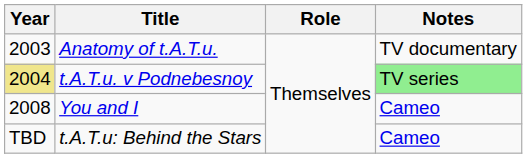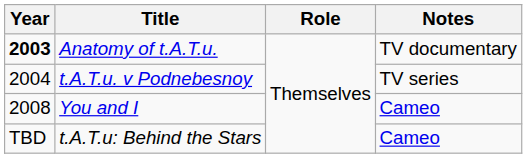Anatomy of t.A.T.u. | Year: normal -> bold
t.A.T.u. v Podnebesnoy | Year: khaki background -> no background
t.A.T.u. v Podnebesnoy | Notes: lightgreen background -> no background
